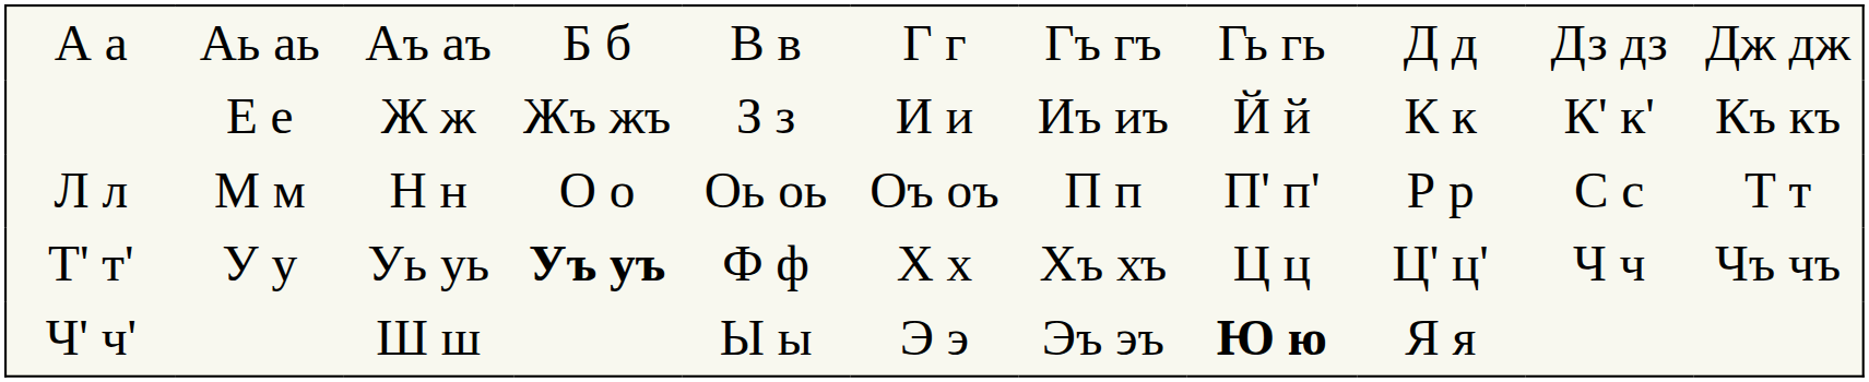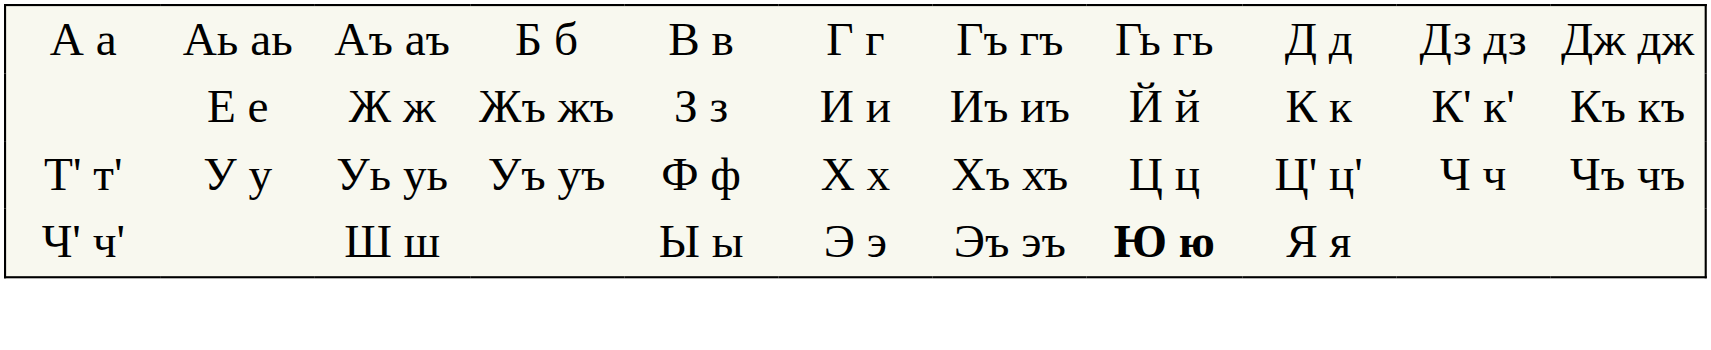- row: Л л | М м | Н н | О о | Оь оь | Оъ оъ | П п | П' п' | Р р | С с | Т т
Т' т' | column 4: bold -> normal
